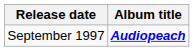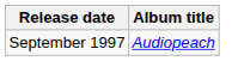September 1997 | Album title: bold -> normal
